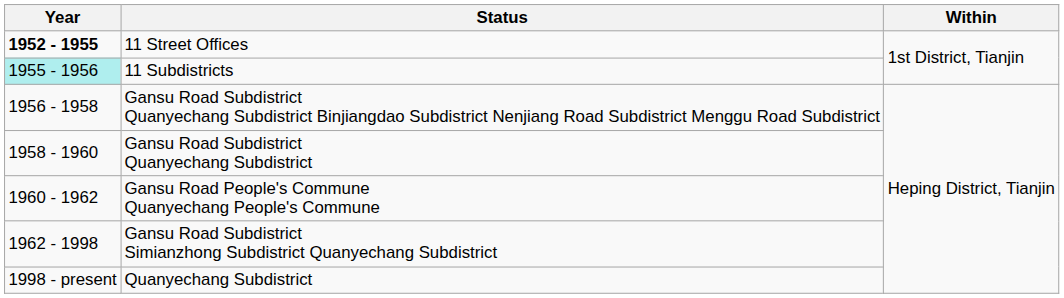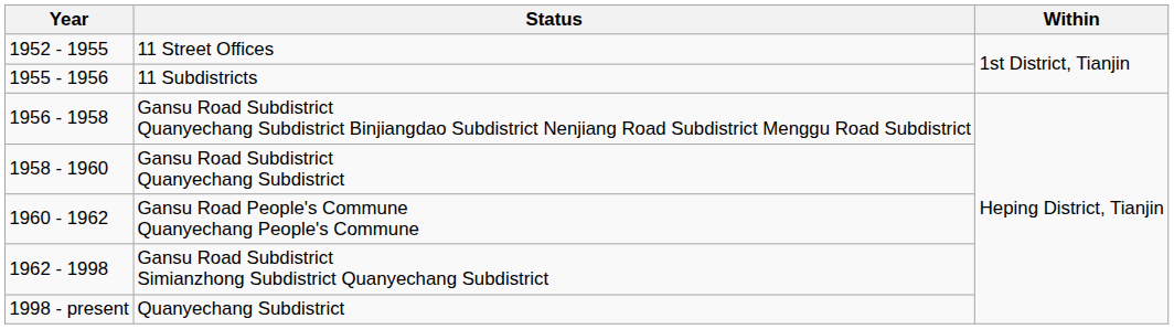11 Street Offices | Year: bold -> normal
11 Subdistricts | Year: paleturquoise background -> no background
